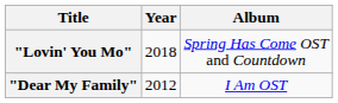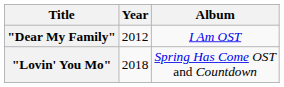rows swapped: "Dear My Family" <-> "Lovin' You Mo"
